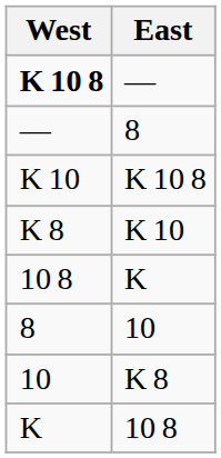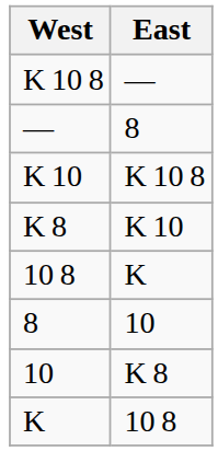row 2 | West: bold -> normal
